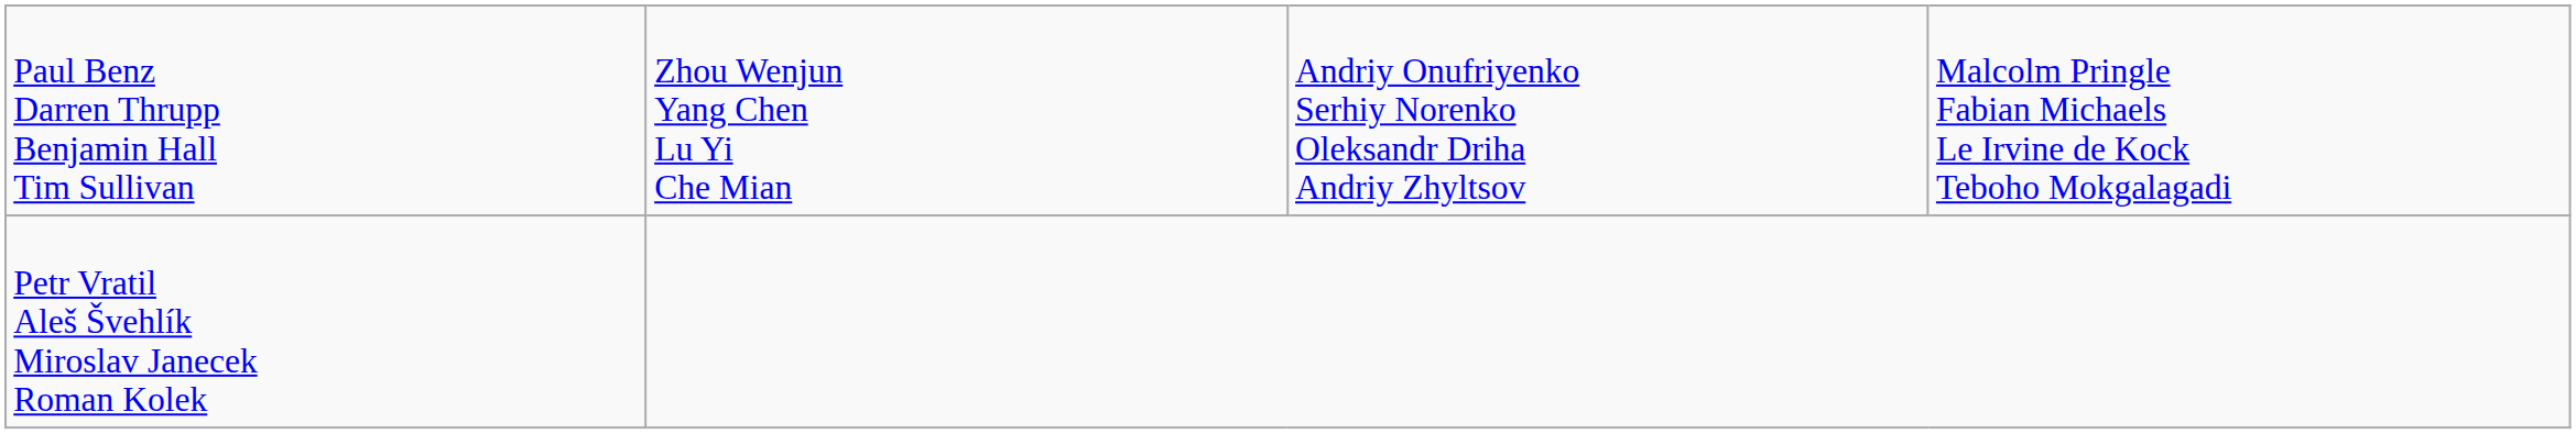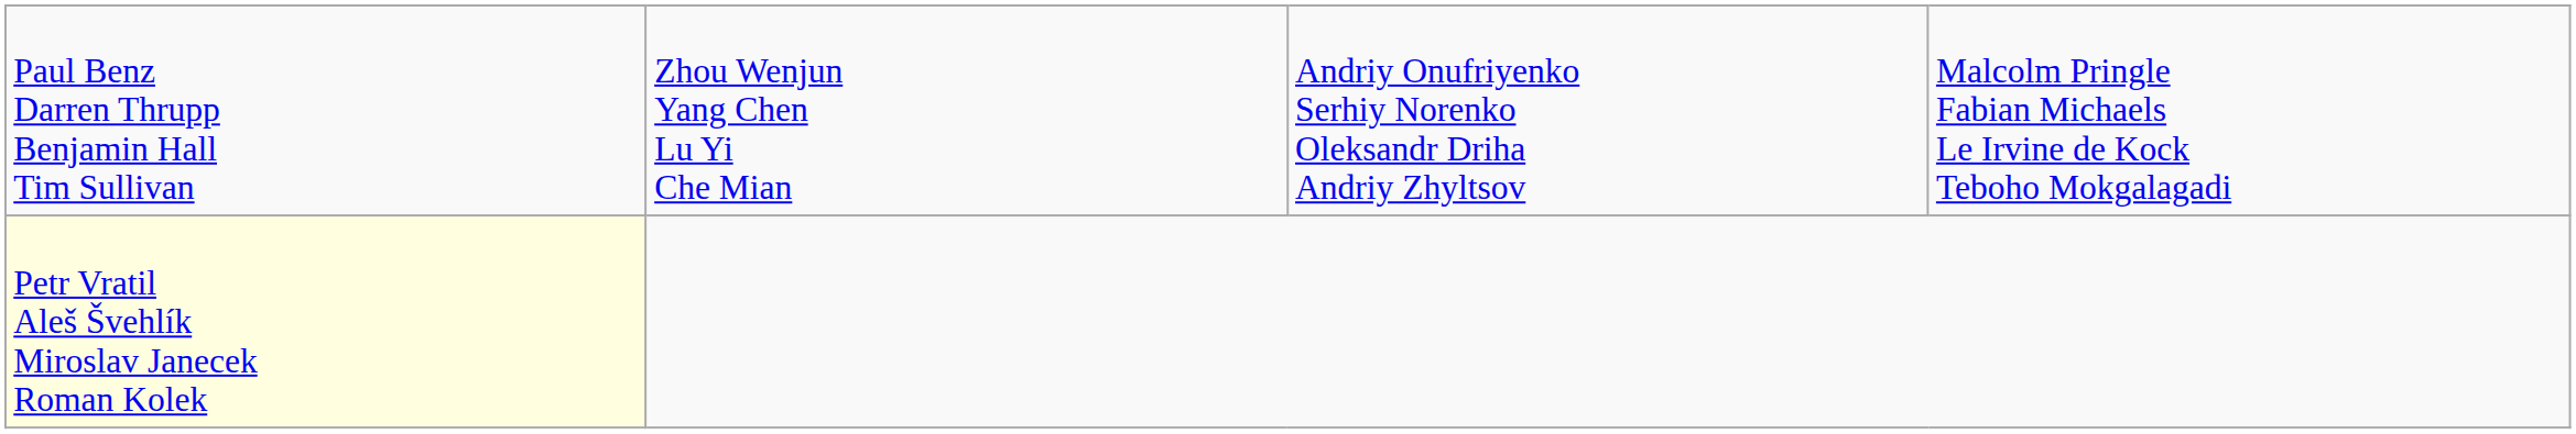Petr Vratil Aleš Švehlík Miroslav Janecek Roman Kolek | column 1: no background -> lightyellow background
